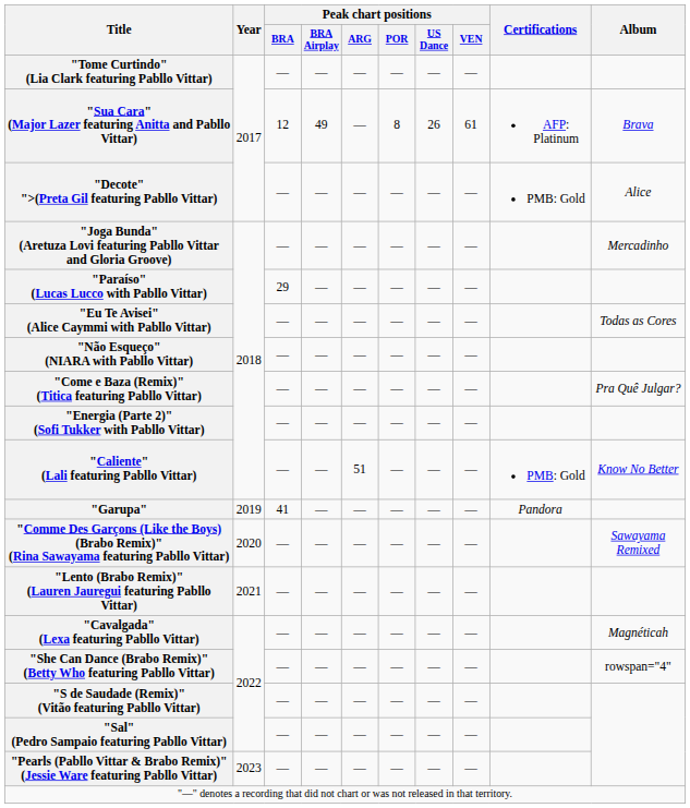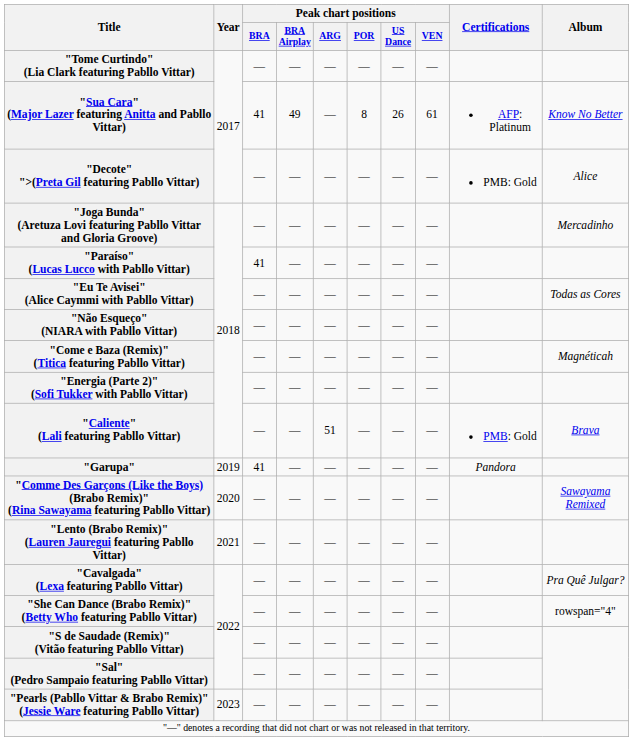"Sua Cara" (Major Lazer featuring Anitta and Pabllo Vittar) | Peak chart positions / BRA: 12 -> 41
"Sua Cara" (Major Lazer featuring Anitta and Pabllo Vittar) | Album: Brava -> Know No Better
"Paraíso" (Lucas Lucco with Pabllo Vittar) | Peak chart positions / BRA: 29 -> 41
"Come e Baza (Remix)" (Titica featuring Pabllo Vittar) | Album: Pra Quê Julgar? -> Magnéticah
"Caliente" (Lali featuring Pabllo Vittar) | Album: Know No Better -> Brava
"Cavalgada" (Lexa featuring Pabllo Vittar) | Album: Magnéticah -> Pra Quê Julgar?
